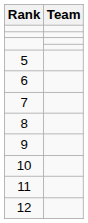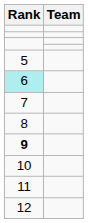row 7 | Rank: no background -> paleturquoise background
row 10 | Rank: normal -> bold
